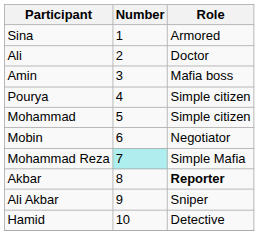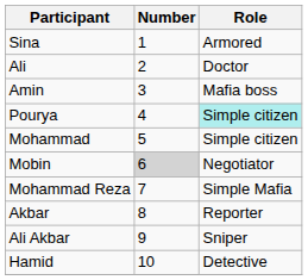Pourya | Role: no background -> paleturquoise background
Mobin | Number: no background -> lightgrey background
Mohammad Reza | Number: paleturquoise background -> no background
Akbar | Role: bold -> normal
